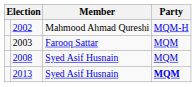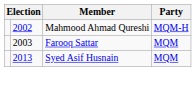- row: 2008 | Syed Asif Husnain | MQM
2013 | Party: bold -> normal
